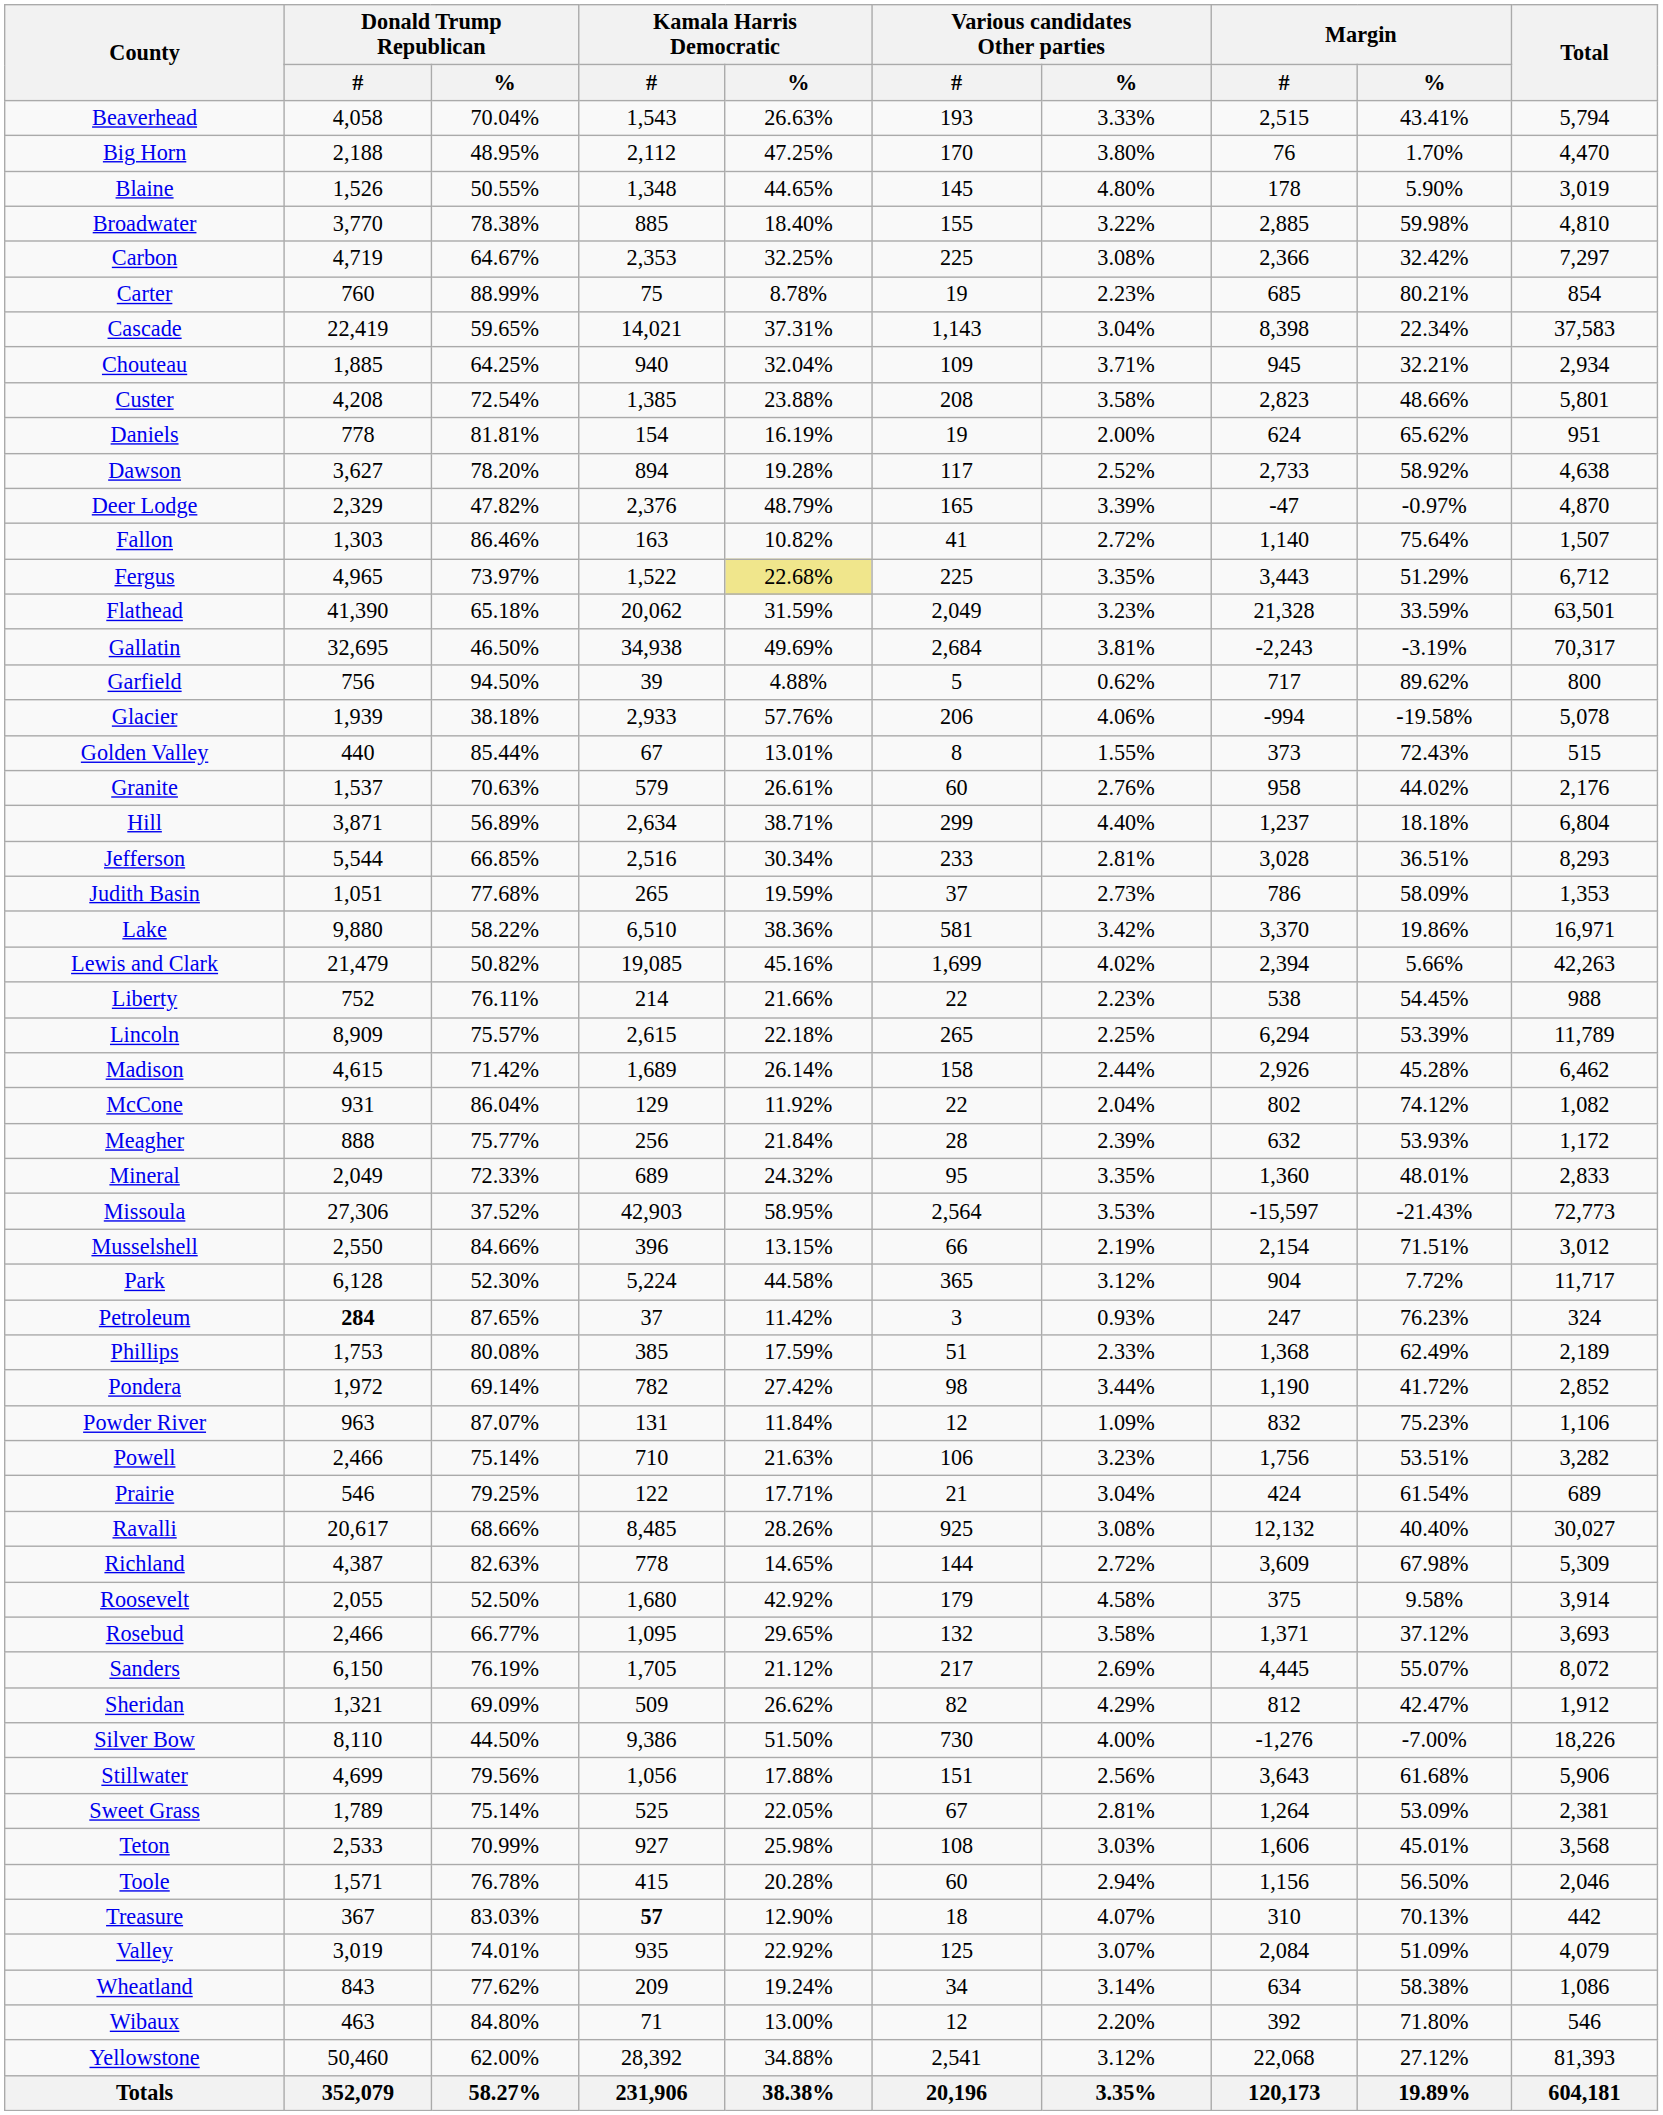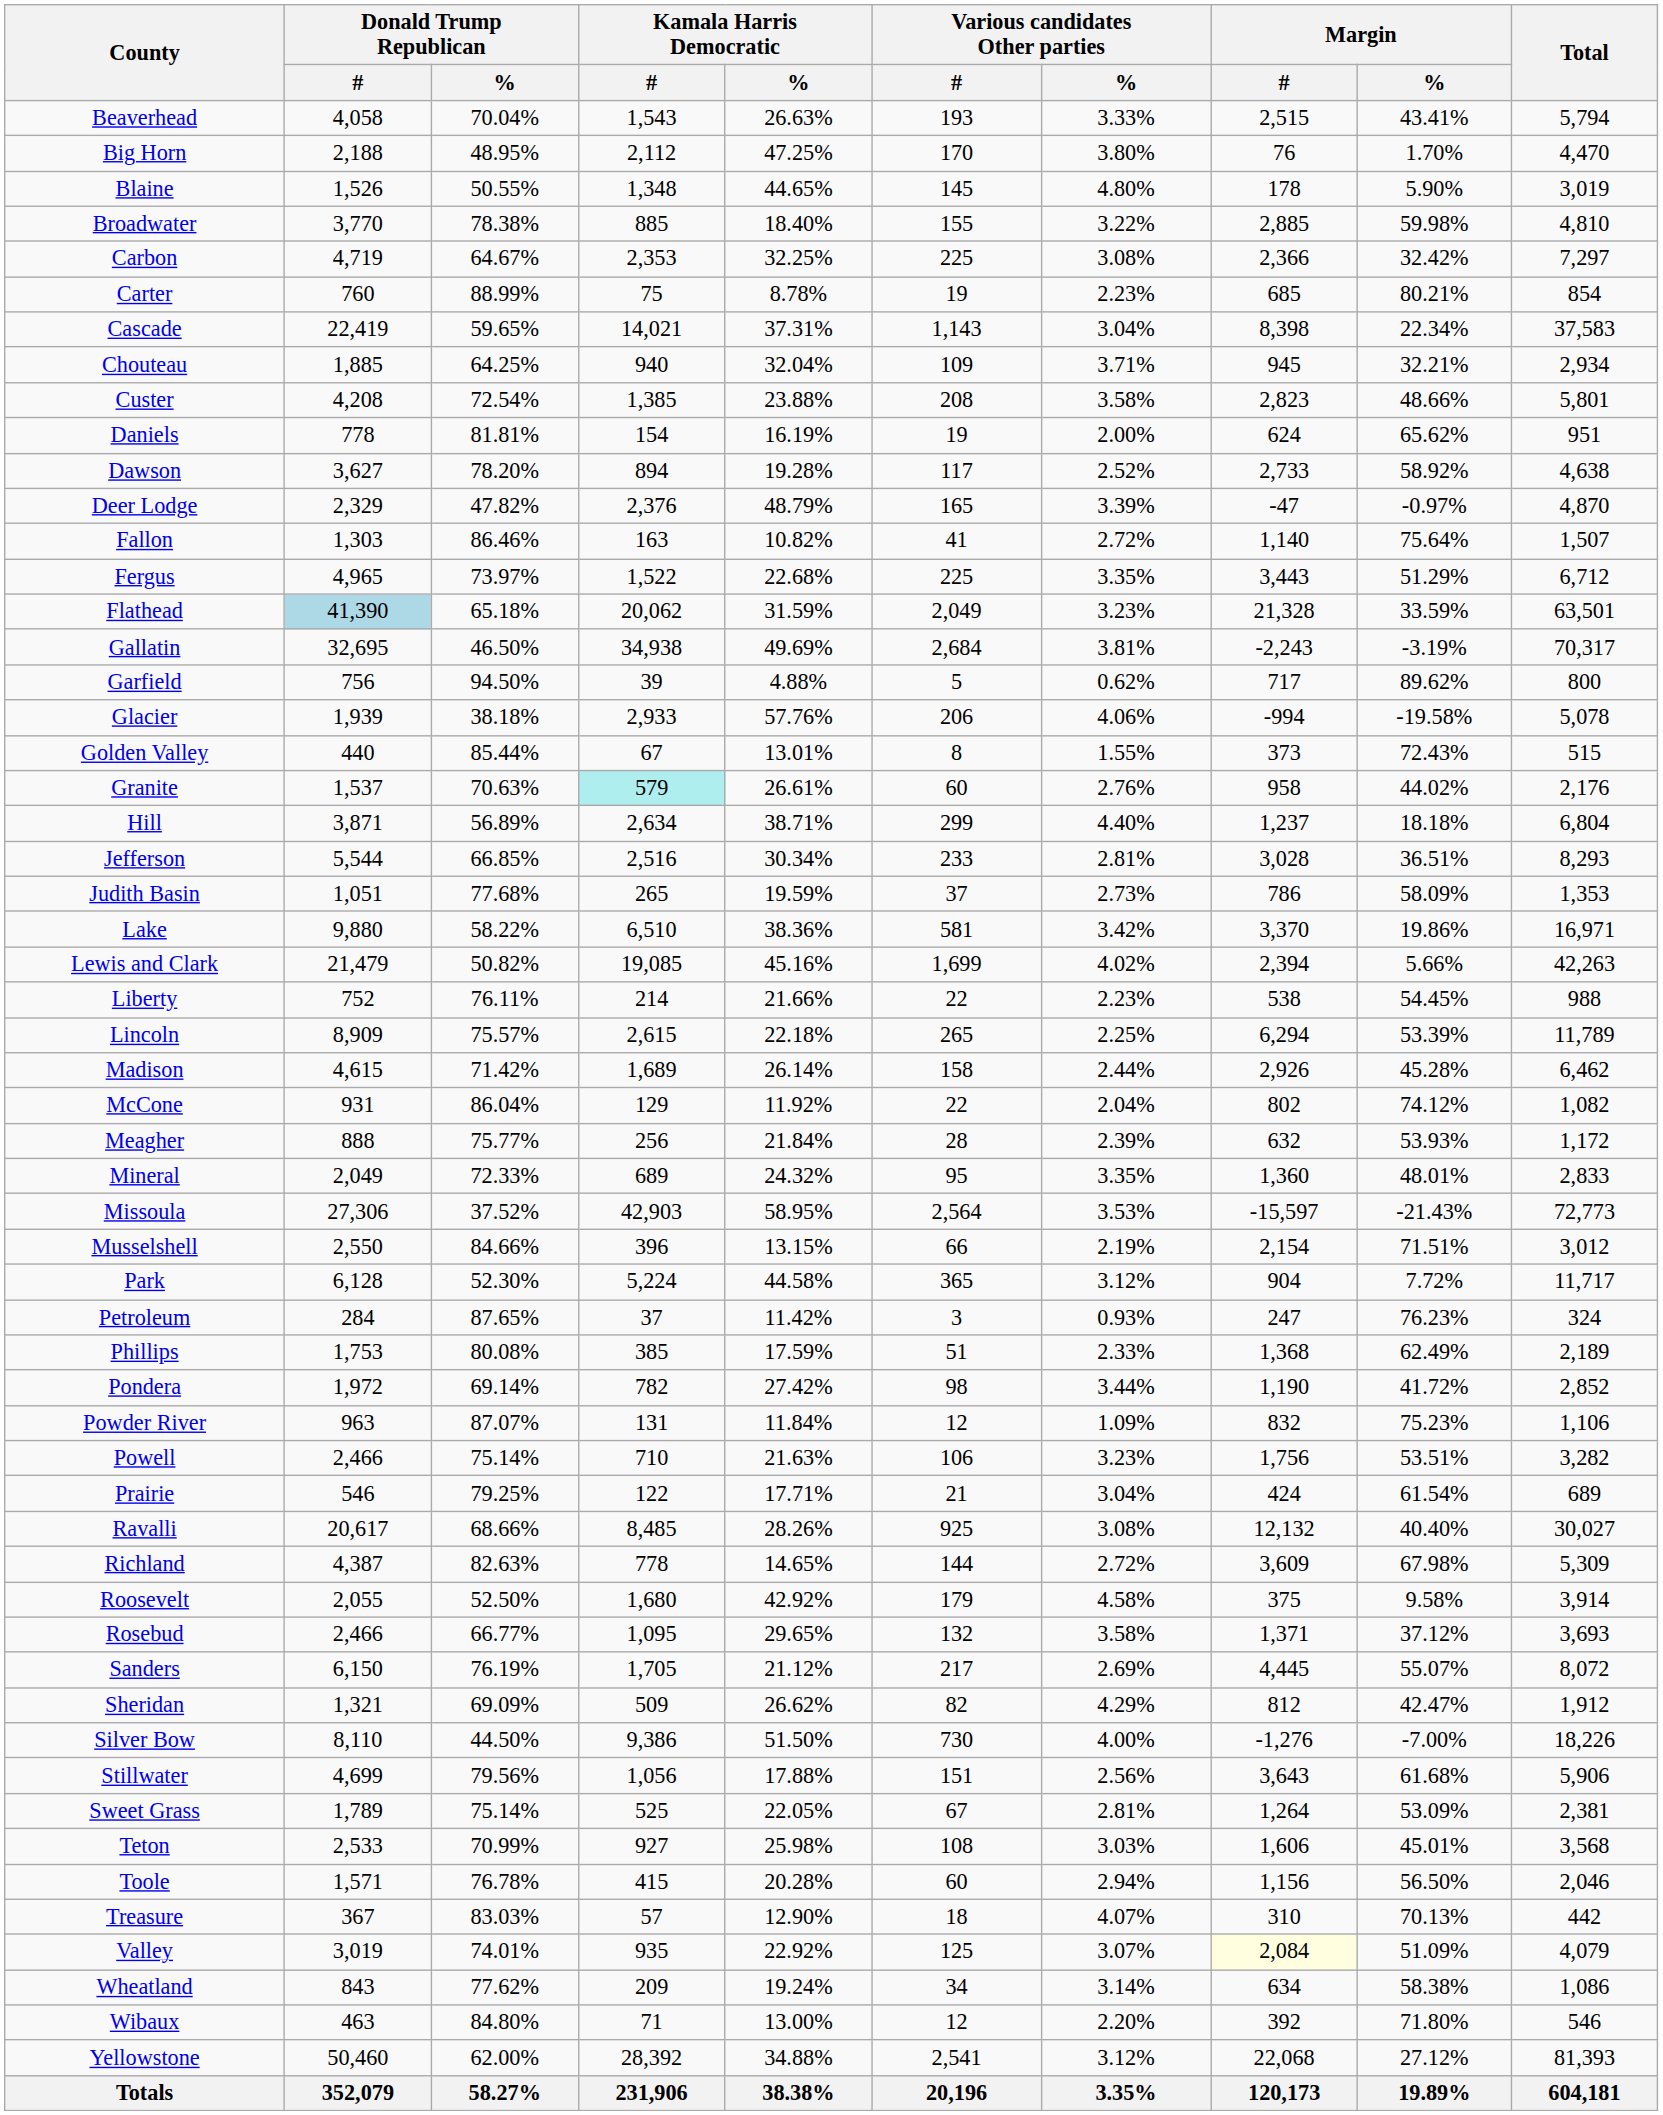Fergus | Kamala Harris Democratic / %: khaki background -> no background
Flathead | Donald Trump Republican / #: no background -> lightblue background
Granite | Kamala Harris Democratic / #: no background -> paleturquoise background
Petroleum | Donald Trump Republican / #: bold -> normal
Treasure | Kamala Harris Democratic / #: bold -> normal
Valley | Margin / #: no background -> lightyellow background
